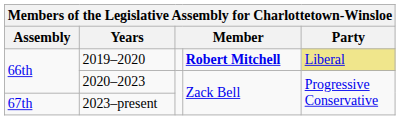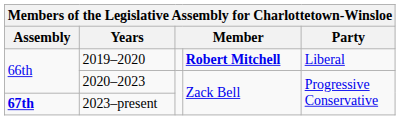2019–2020 | Party: khaki background -> no background
2023–present | Assembly: normal -> bold
